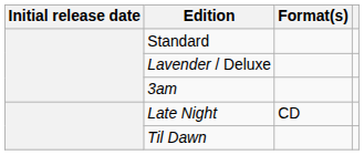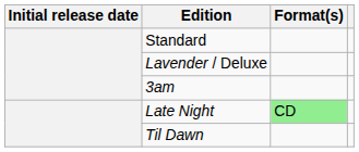Late Night | Format(s): no background -> lightgreen background
